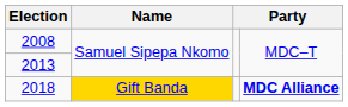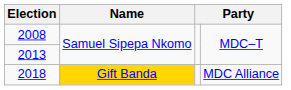2018 | column 4: bold -> normal
